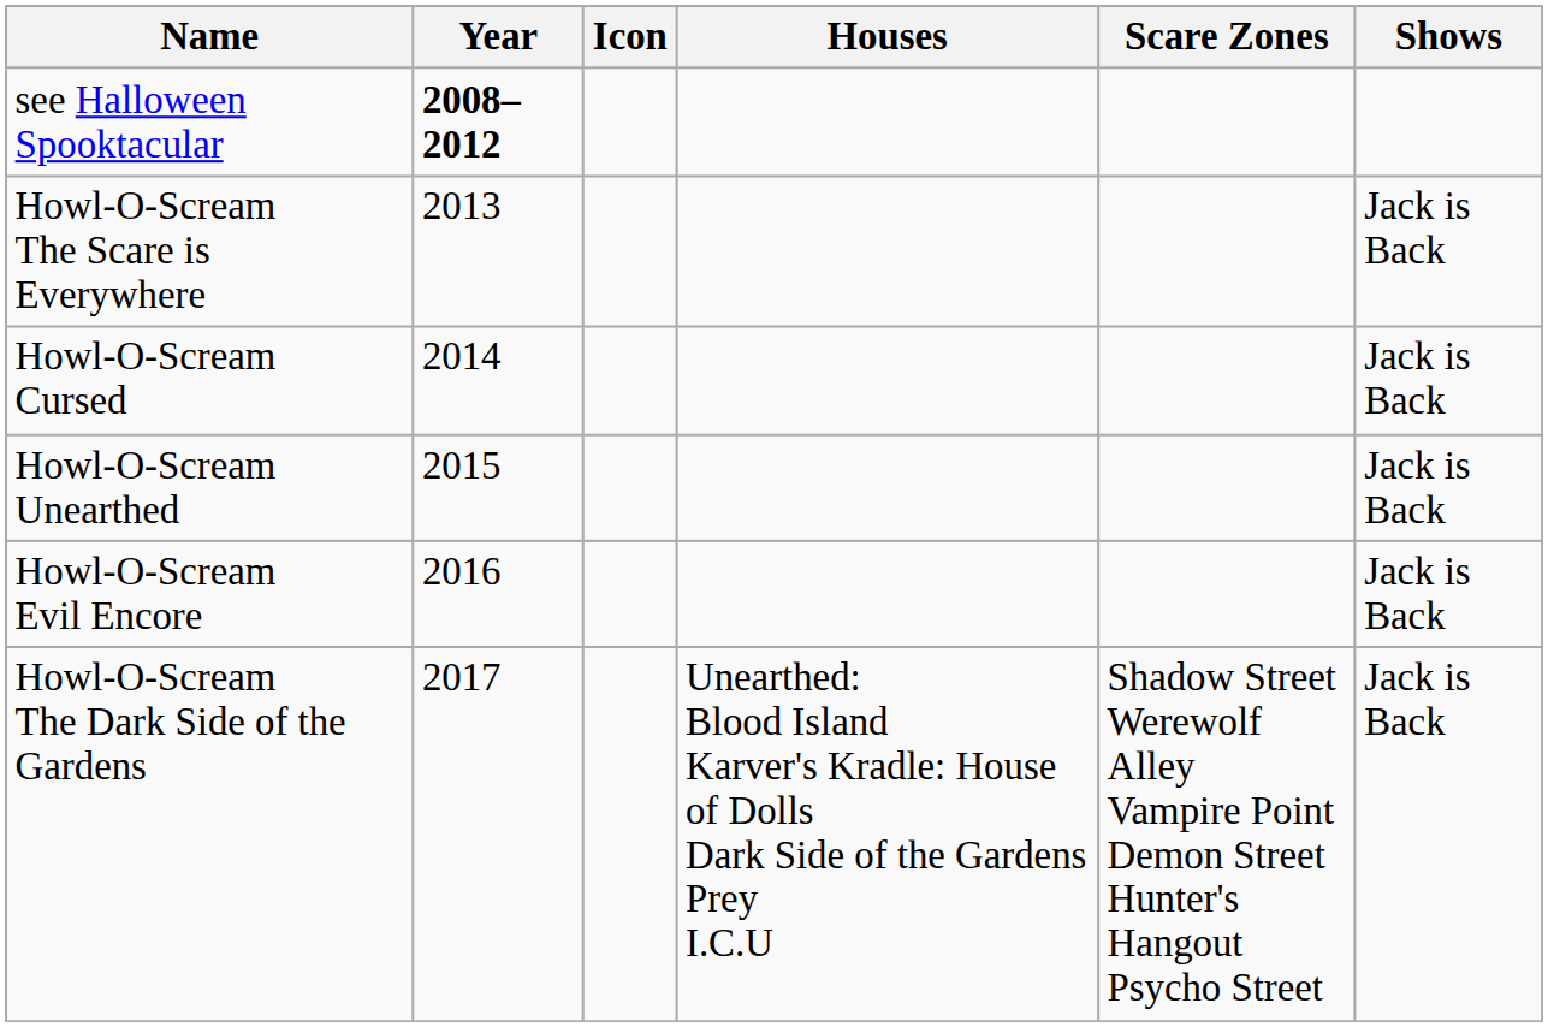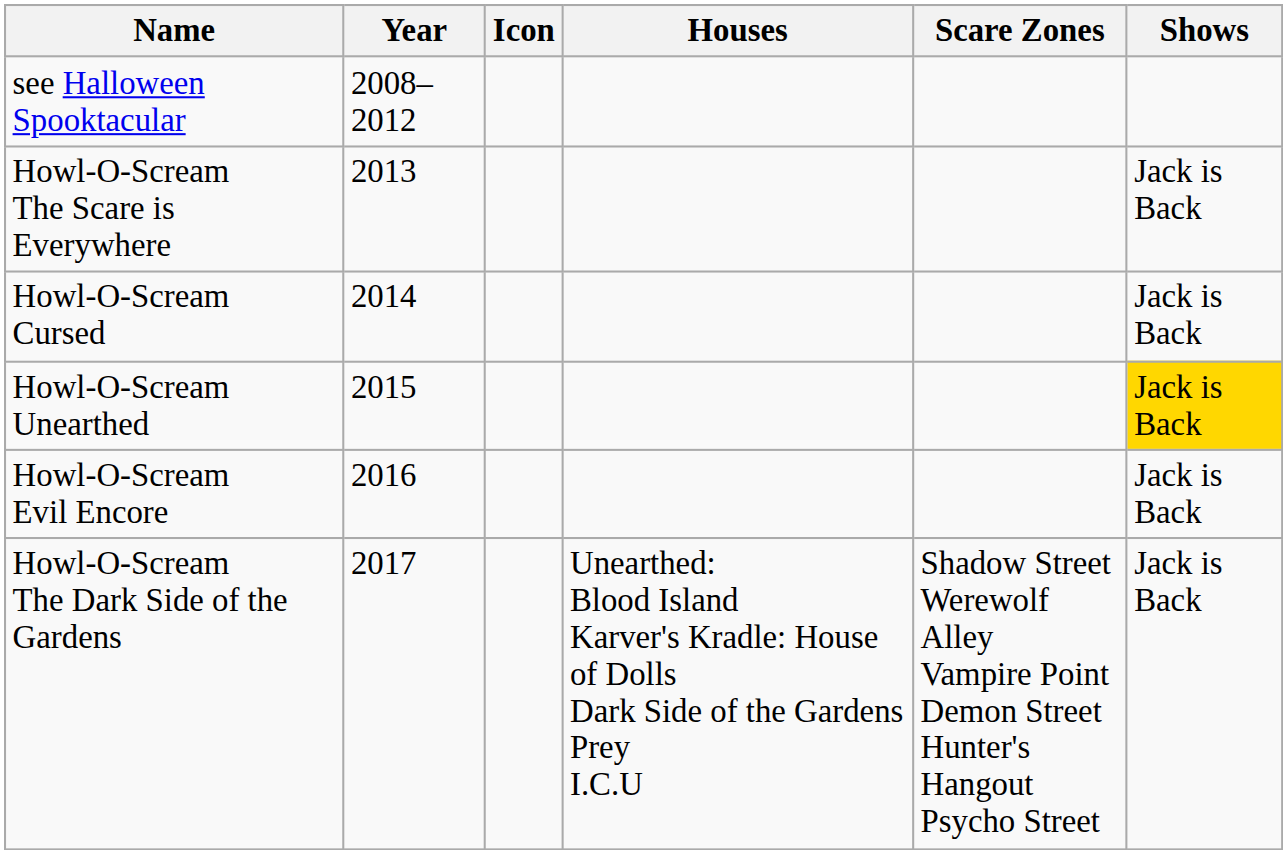see Halloween Spooktacular | Year: bold -> normal
Howl-O-Scream Unearthed | Shows: no background -> gold background
